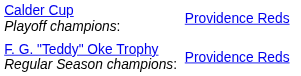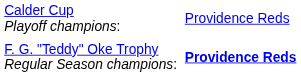F. G. "Teddy" Oke Trophy Regular Season champions: | column 2: normal -> bold
